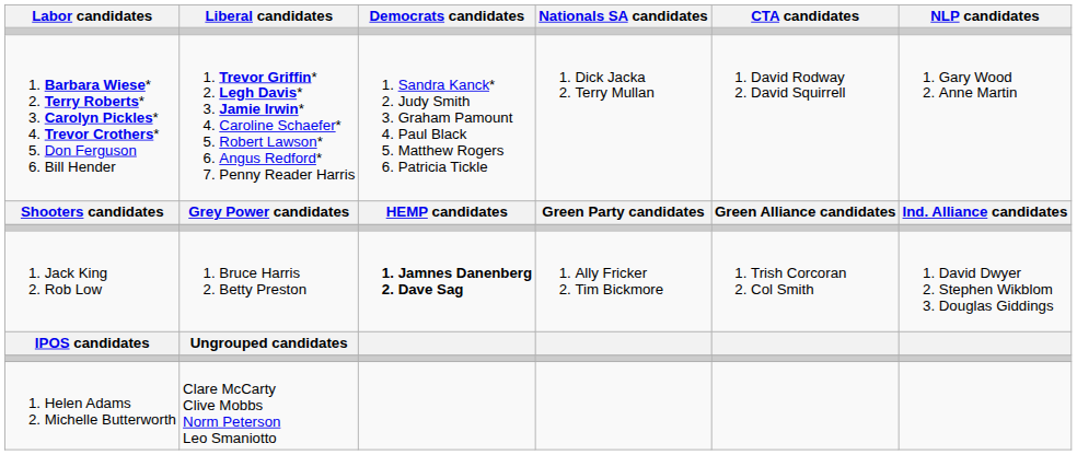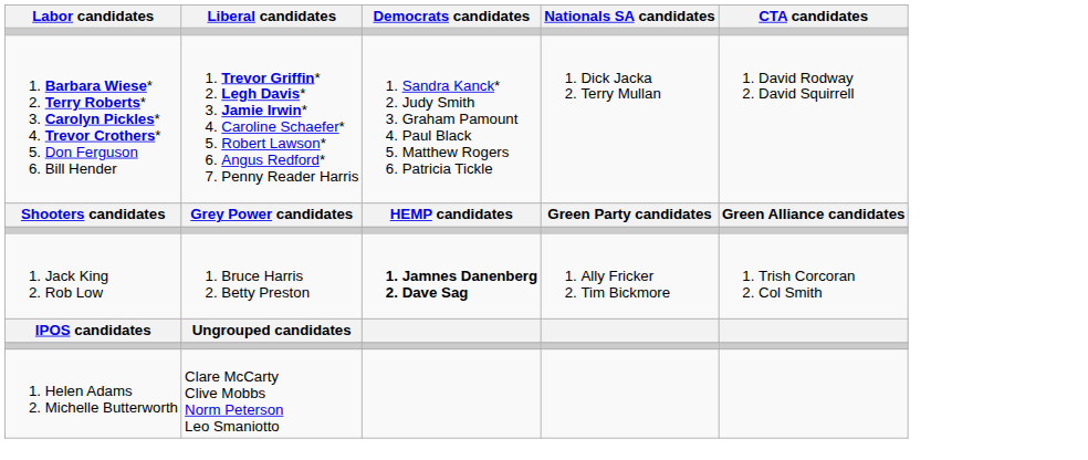- column: NLP candidates | Gary Wood Anne Martin | Ind. Alliance candidates | David Dwyer Stephen Wikblom Douglas Giddings
